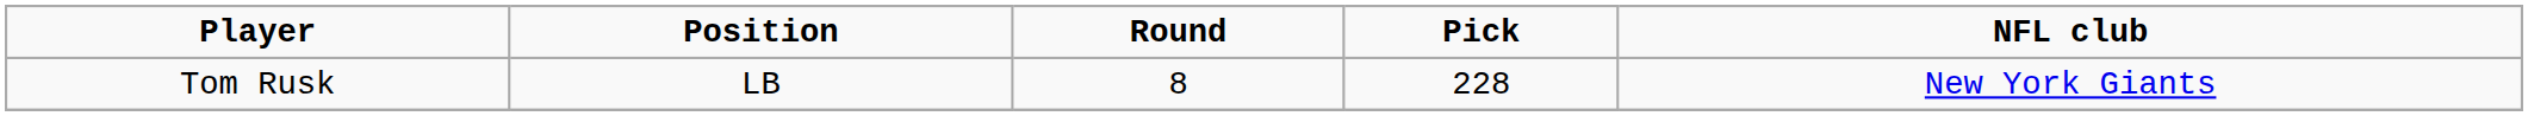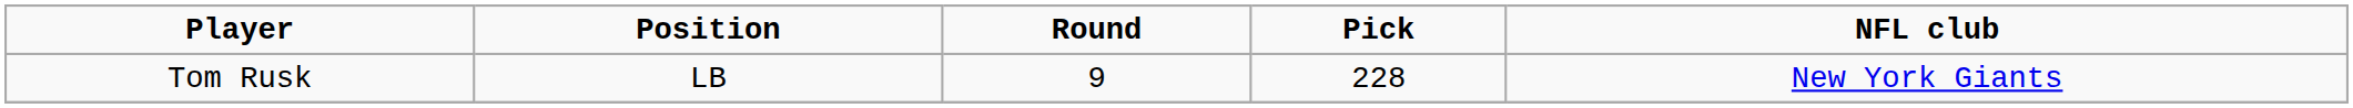Tom Rusk | Round: 8 -> 9
